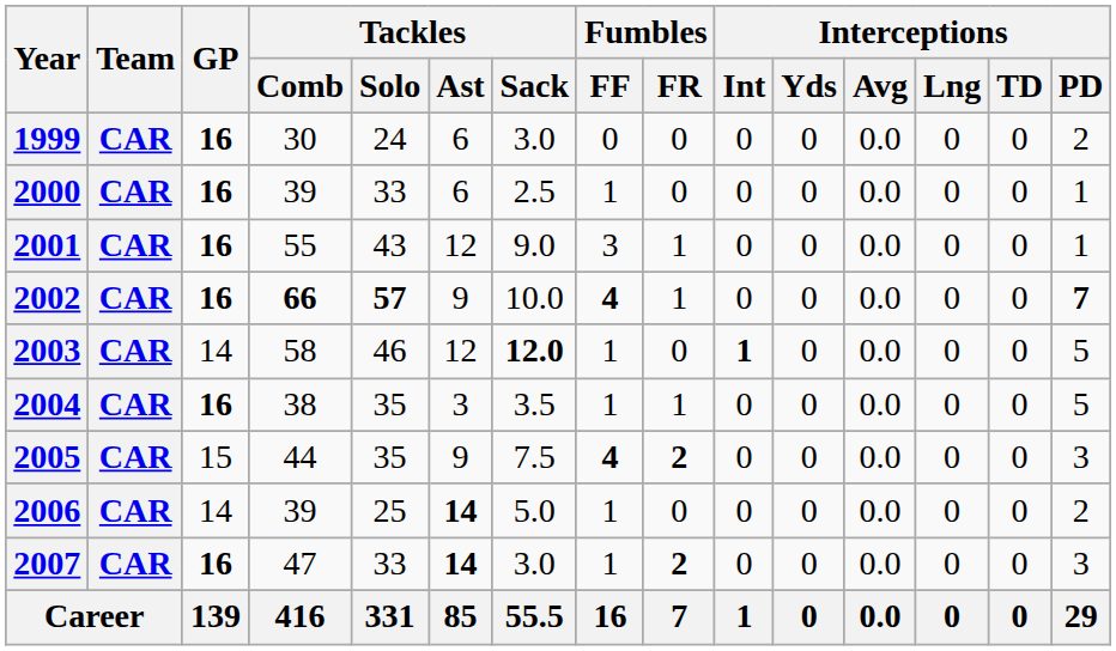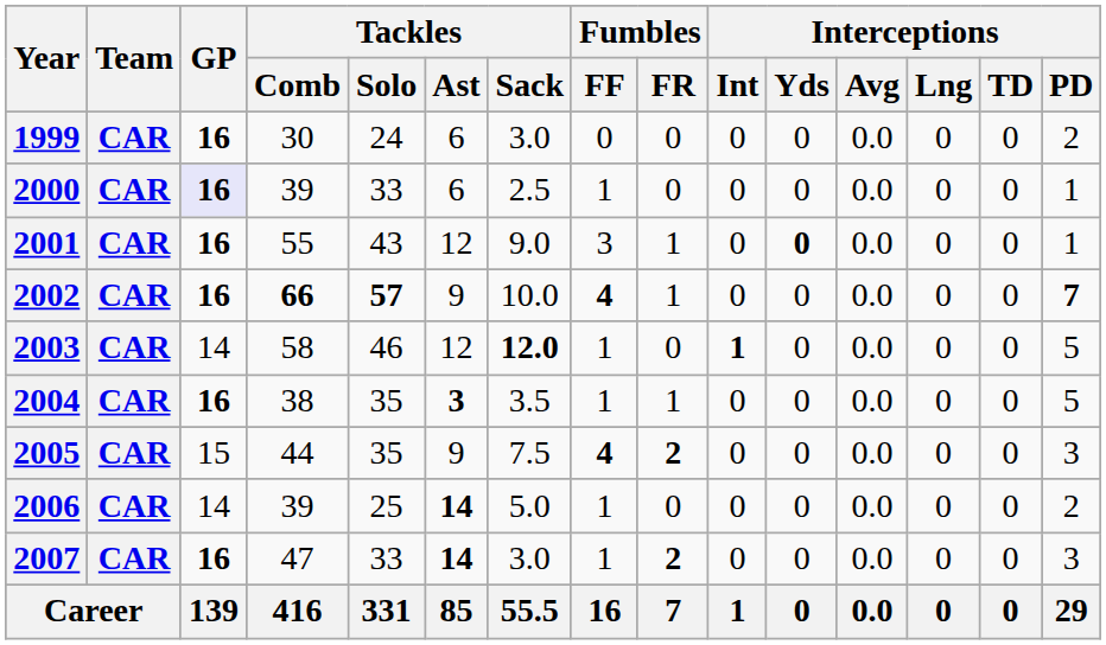2000 | GP: no background -> lavender background
2001 | Interceptions / Yds: normal -> bold
2004 | Tackles / Ast: normal -> bold
